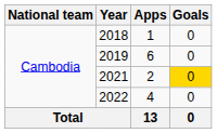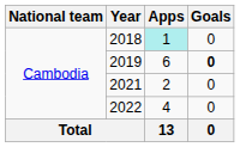2018 | Apps: no background -> paleturquoise background
2019 | Goals: normal -> bold
2021 | Goals: gold background -> no background
